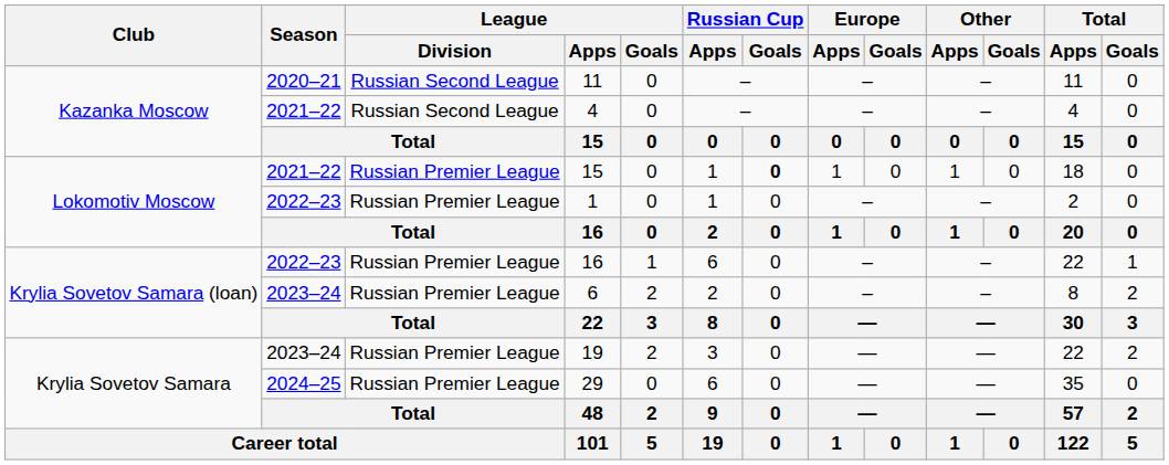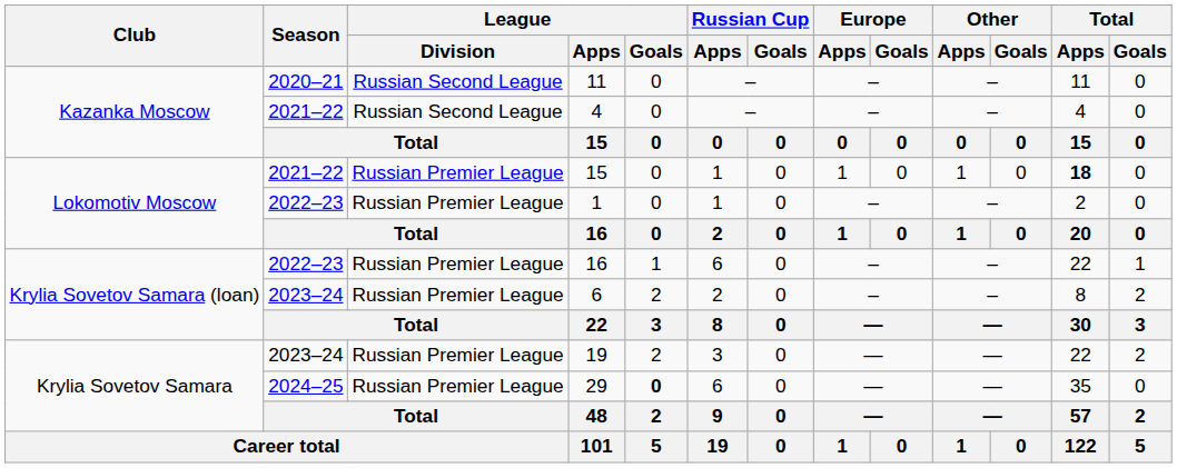2021–22 / 15 | Russian Cup / Goals: bold -> normal
2021–22 / 15 | Total / Apps: normal -> bold
29 | League / Goals: normal -> bold
